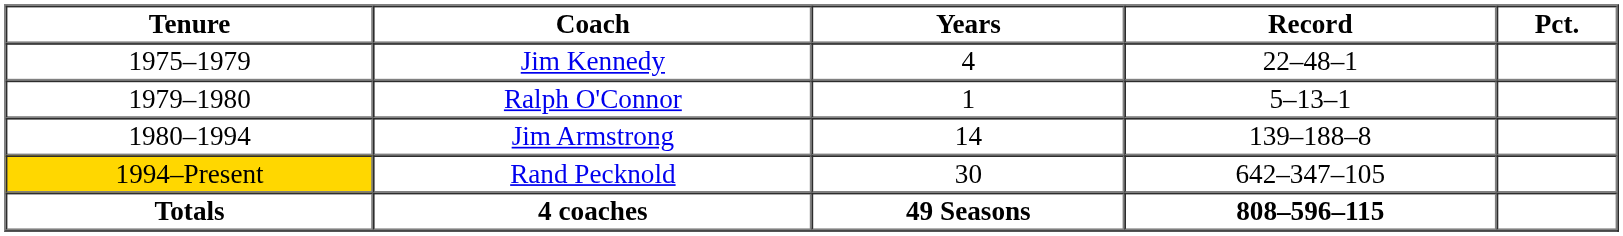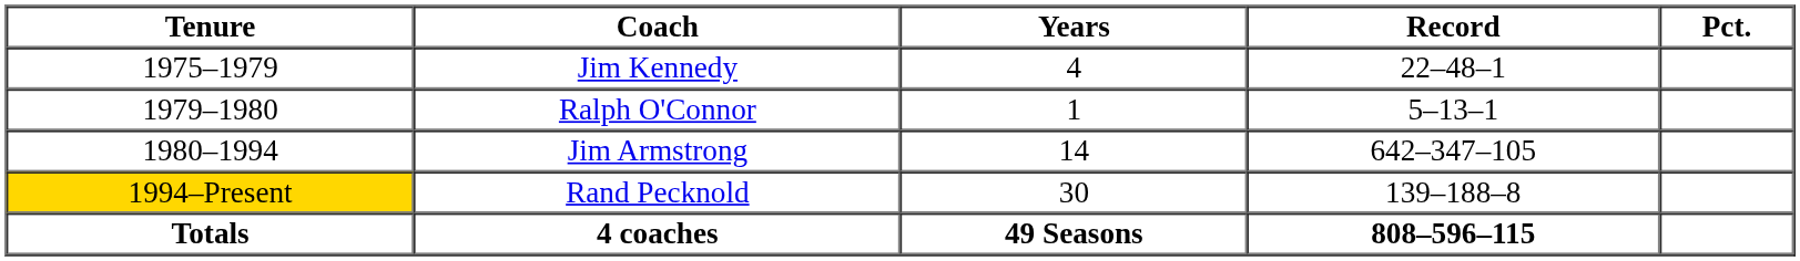Jim Armstrong | Record: 139–188–8 -> 642–347–105
Rand Pecknold | Record: 642–347–105 -> 139–188–8
